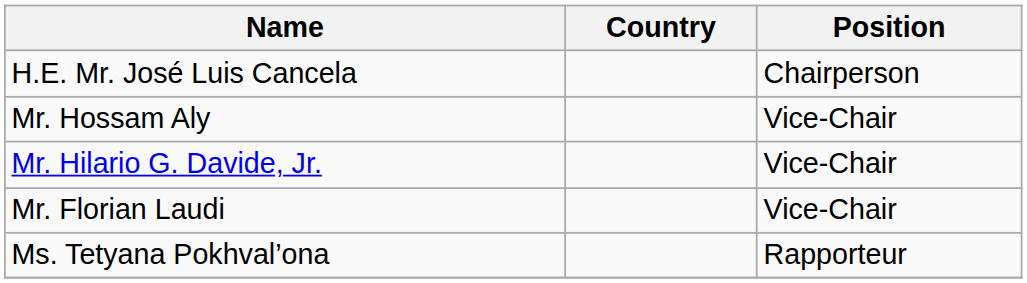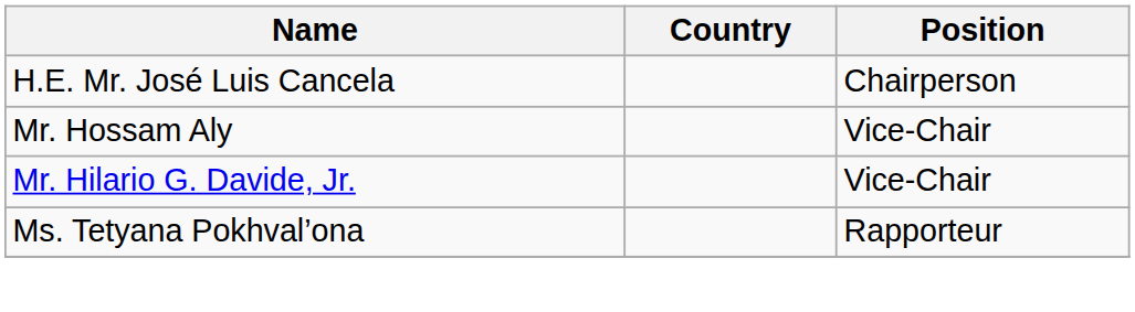- row: Mr. Florian Laudi | Vice-Chair
